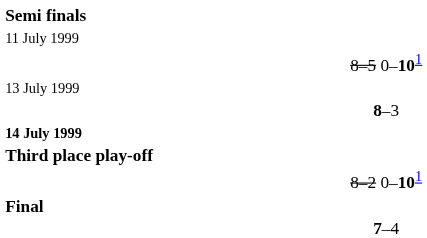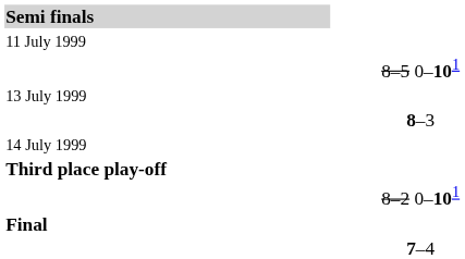Semi finals | column 1: no background -> lightgrey background
14 July 1999 | column 1: bold -> normal
